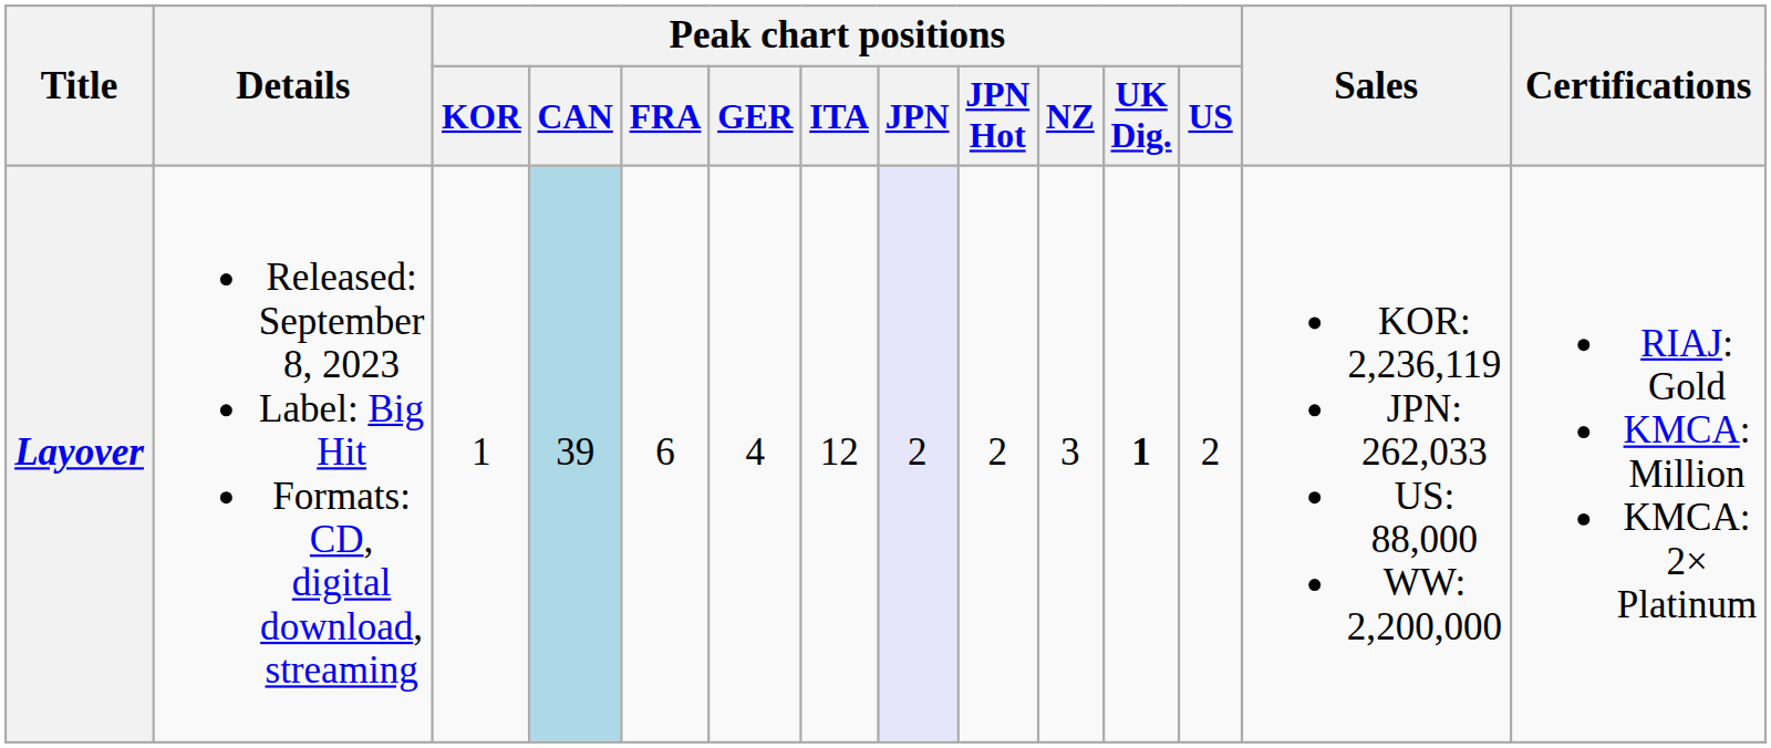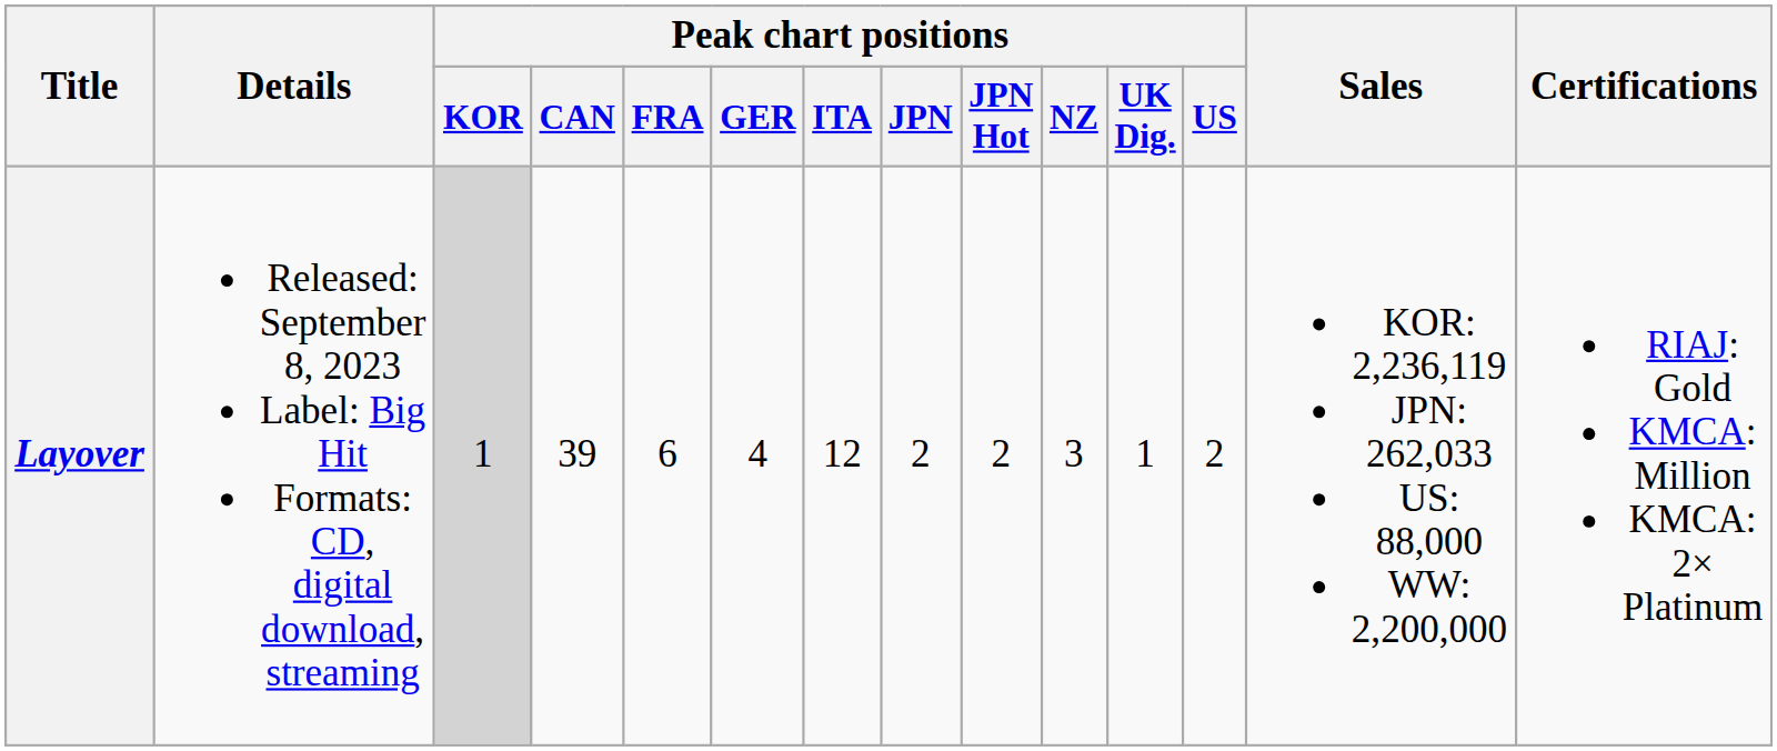Layover | Peak chart positions / KOR: no background -> lightgrey background
Layover | Peak chart positions / CAN: lightblue background -> no background
Layover | Peak chart positions / JPN: lavender background -> no background
Layover | Peak chart positions / UK Dig.: bold -> normal
